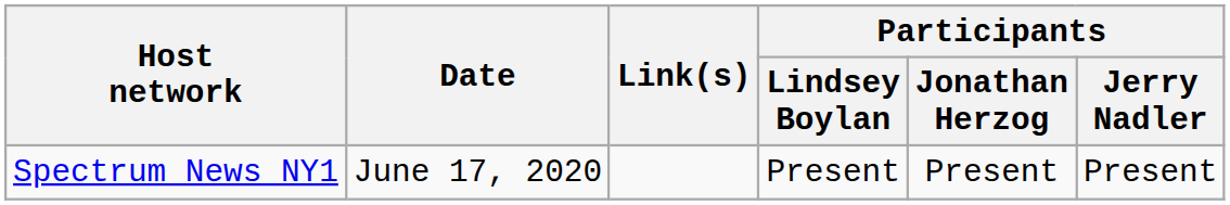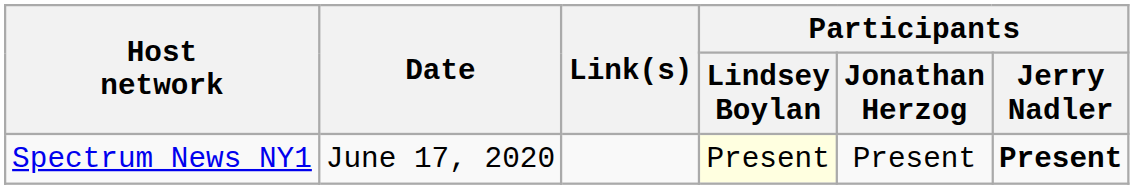Spectrum News NY1 | Participants / Lindsey Boylan: no background -> lightyellow background
Spectrum News NY1 | Participants / Jerry Nadler: normal -> bold
